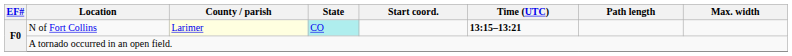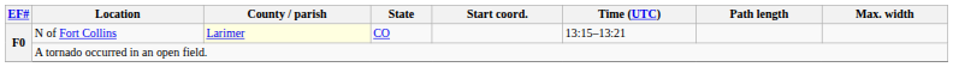N of Fort Collins | State: paleturquoise background -> no background
N of Fort Collins | Time (UTC): bold -> normal
